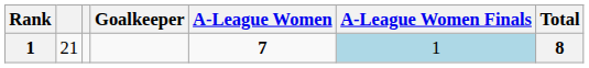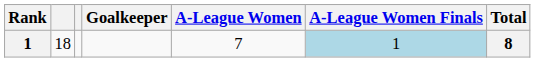row 2 | column 2: 21 -> 18
row 2 | A-League Women: bold -> normal
